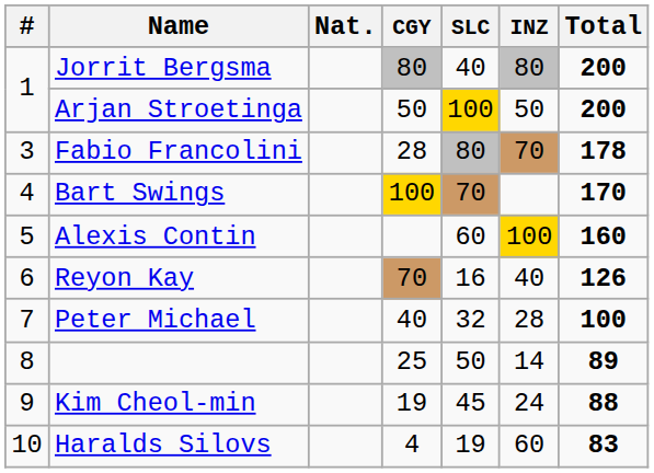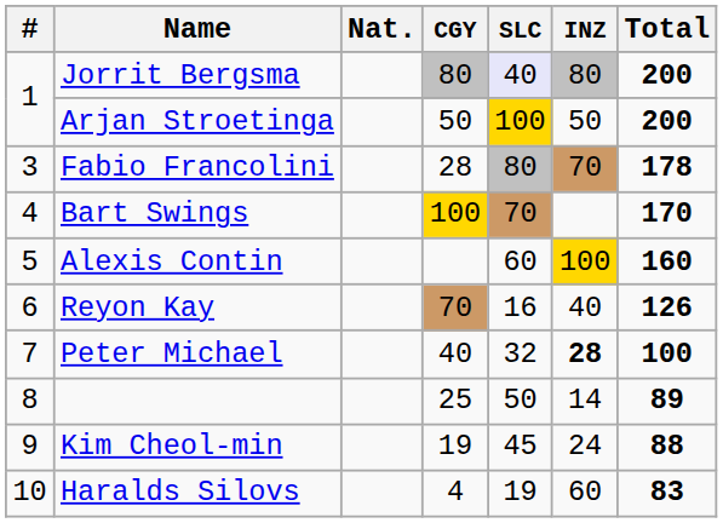Jorrit Bergsma | SLC: no background -> lavender background
Peter Michael | INZ: normal -> bold
